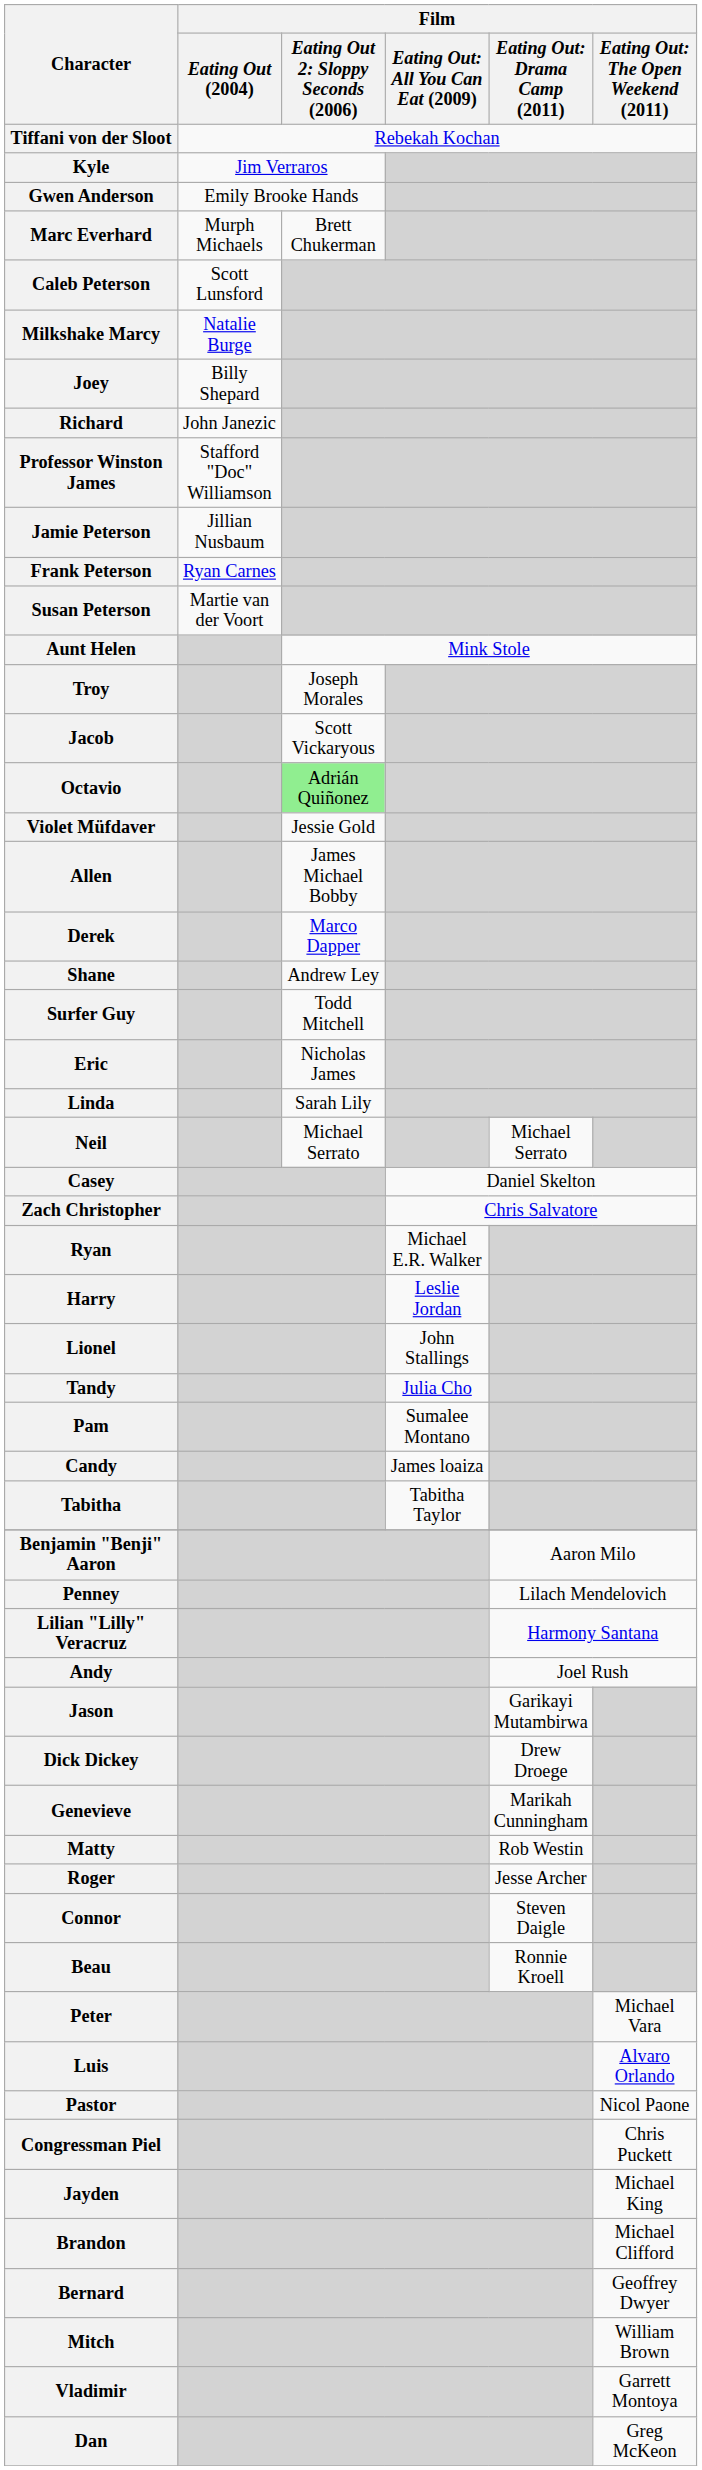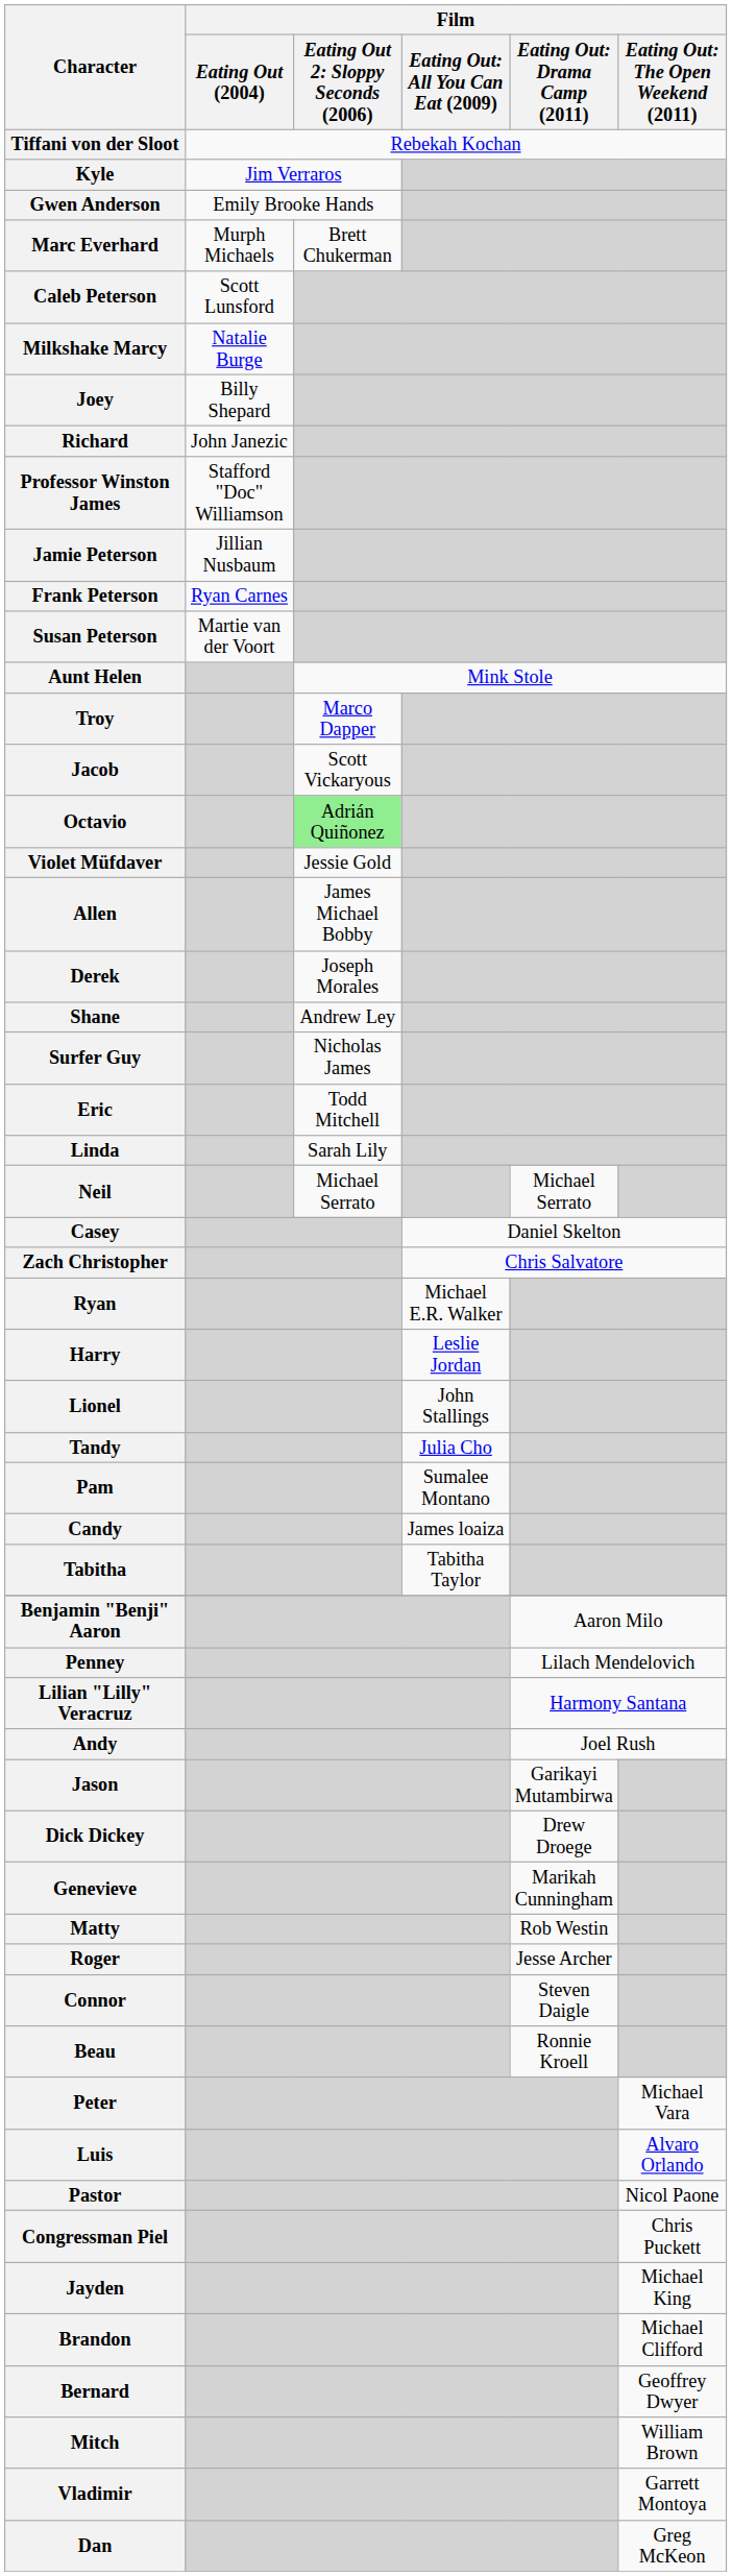Troy | column 3: Joseph Morales -> Marco Dapper
Derek | column 3: Marco Dapper -> Joseph Morales
Surfer Guy | column 3: Todd Mitchell -> Nicholas James
Eric | column 3: Nicholas James -> Todd Mitchell
